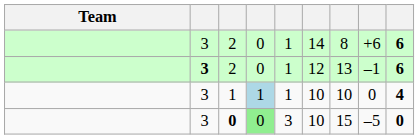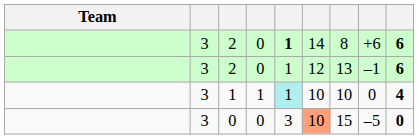row 2 | column 5: normal -> bold
row 3 | column 2: bold -> normal
row 4 | column 4: lightblue background -> no background
row 4 | column 5: no background -> paleturquoise background
row 5 | column 3: bold -> normal
row 5 | column 4: lightgreen background -> no background
row 5 | column 6: no background -> lightsalmon background
